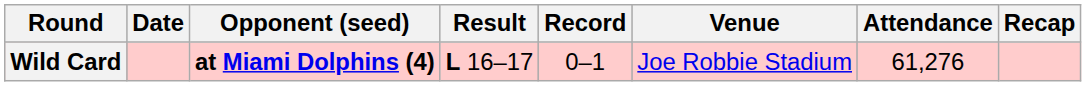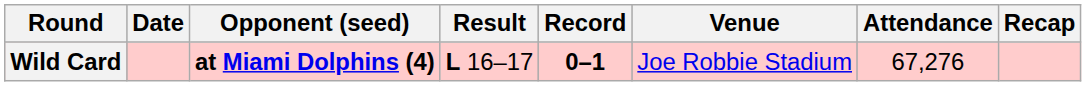Wild Card | Record: normal -> bold
Wild Card | Attendance: 61,276 -> 67,276
